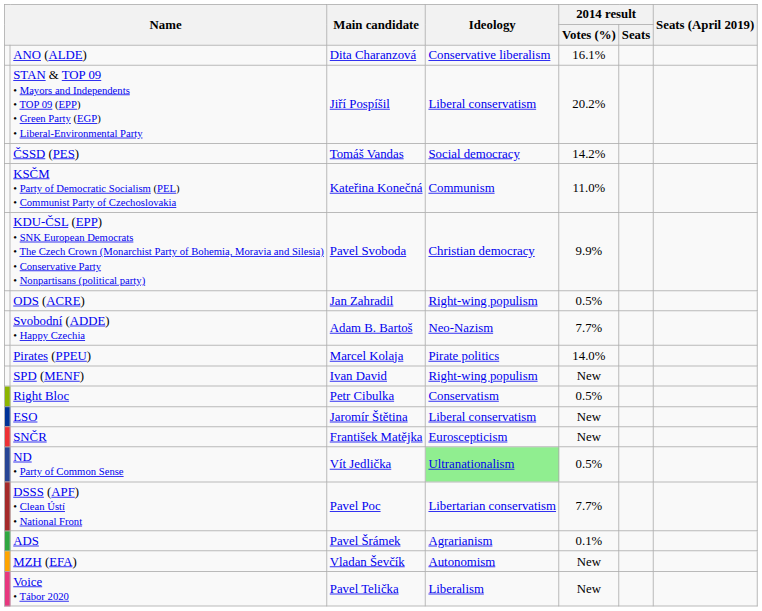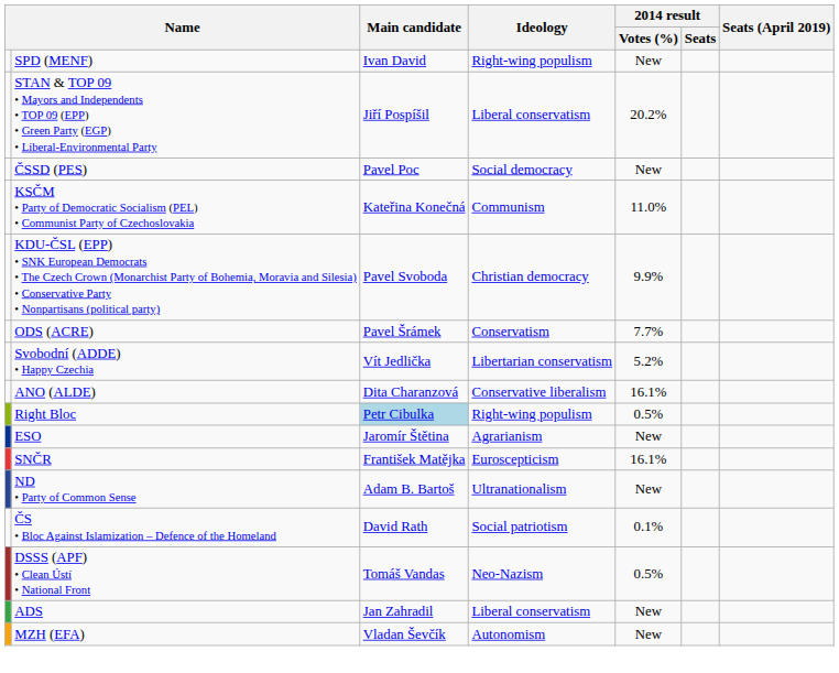rows swapped: ANO (ALDE) <-> SPD (MENF)
ČSSD (PES) | Main candidate: Tomáš Vandas -> Pavel Poc
ČSSD (PES) | 2014 result / Votes (%): 14.2% -> New
ODS (ACRE) | Main candidate: Jan Zahradil -> Pavel Šrámek
ODS (ACRE) | Ideology: Right-wing populism -> Conservatism
ODS (ACRE) | 2014 result / Votes (%): 0.5% -> 7.7%
Svobodní (ADDE) • Happy Czechia | Main candidate: Adam B. Bartoš -> Vít Jedlička
Svobodní (ADDE) • Happy Czechia | Ideology: Neo-Nazism -> Libertarian conservatism
Svobodní (ADDE) • Happy Czechia | 2014 result / Votes (%): 7.7% -> 5.2%
- row: Pirates (PPEU) | Marcel Kolaja | Pirate politics | 14.0%
Right Bloc | Main candidate: no background -> lightblue background
Right Bloc | Ideology: Conservatism -> Right-wing populism
ESO | Ideology: Liberal conservatism -> Agrarianism
SNČR | 2014 result / Votes (%): New -> 16.1%
ND • Party of Common Sense | Main candidate: Vít Jedlička -> Adam B. Bartoš
ND • Party of Common Sense | Ideology: lightgreen background -> no background
ND • Party of Common Sense | 2014 result / Votes (%): 0.5% -> New
+ row: ČS • Bloc Against Islamization – Defence of the Homeland | David Rath | Social patriotism | 0.1%
DSSS (APF) • Clean Ústí • National Front | Main candidate: Pavel Poc -> Tomáš Vandas
DSSS (APF) • Clean Ústí • National Front | Ideology: Libertarian conservatism -> Neo-Nazism
DSSS (APF) • Clean Ústí • National Front | 2014 result / Votes (%): 7.7% -> 0.5%
ADS | Main candidate: Pavel Šrámek -> Jan Zahradil
ADS | Ideology: Agrarianism -> Liberal conservatism
ADS | 2014 result / Votes (%): 0.1% -> New
- row: Voice • Tábor 2020 | Pavel Telička | Liberalism | New
